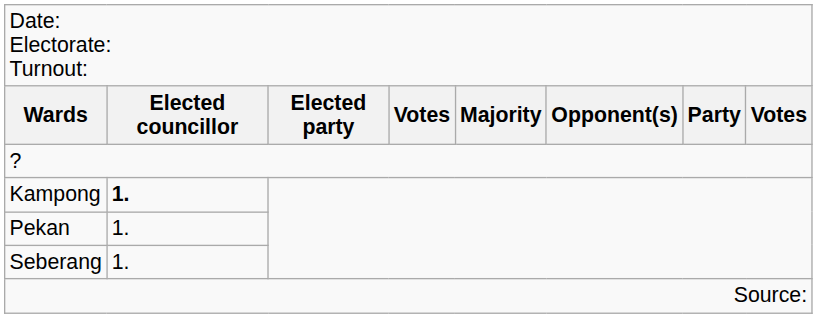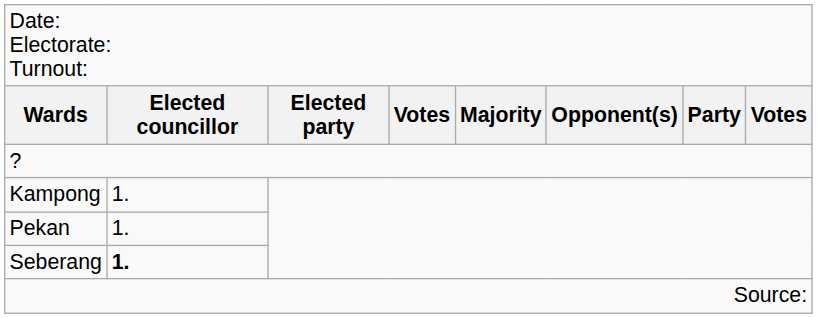Kampong | column 2: bold -> normal
Seberang | column 2: normal -> bold
